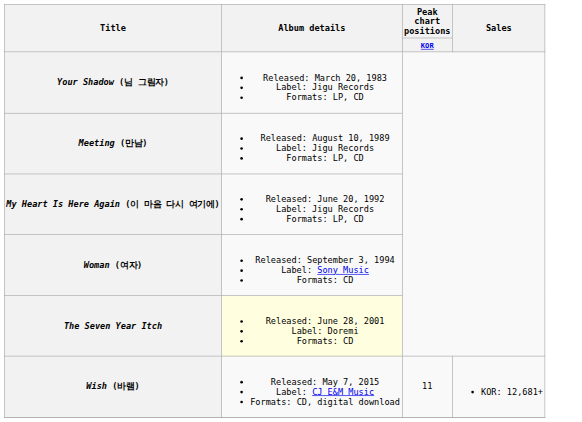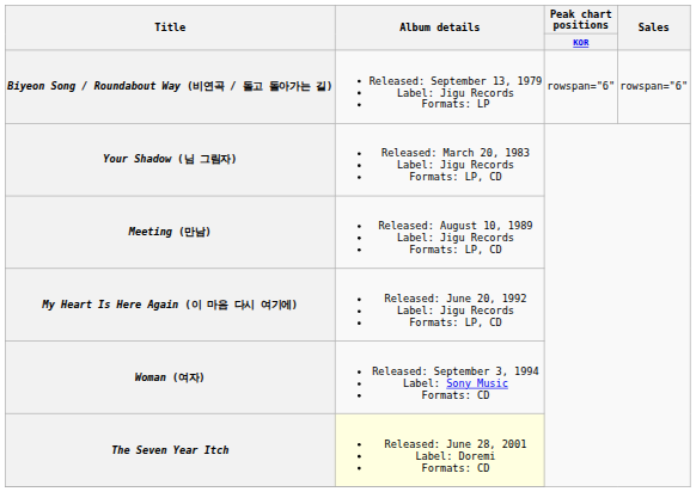+ row: Biyeon Song / Roundabout Way (비연곡 / 돌고 돌아가는 길) | Released: September 13, 1979 Label: Jigu Records Formats: LP | rowspan="6" | rowspan="6"
- row: Wish (바램) | Released: May 7, 2015 Label: CJ E&M Music Formats: CD, digital download | 11 | KOR: 12,681+
